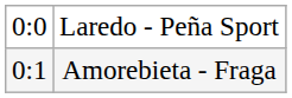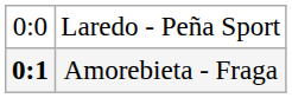Amorebieta - Fraga | column 1: normal -> bold
